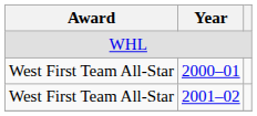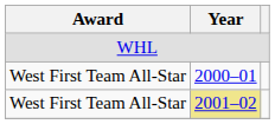2001–02 | Year: no background -> khaki background
